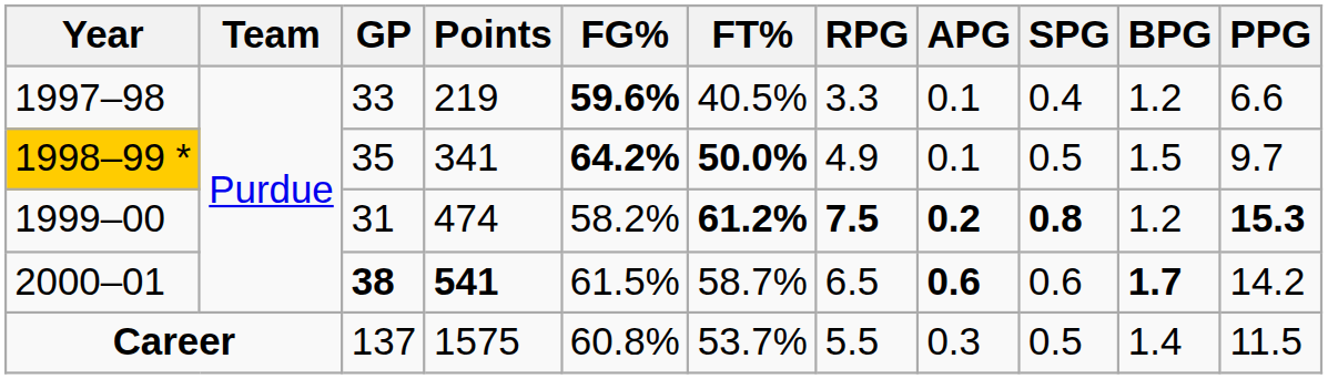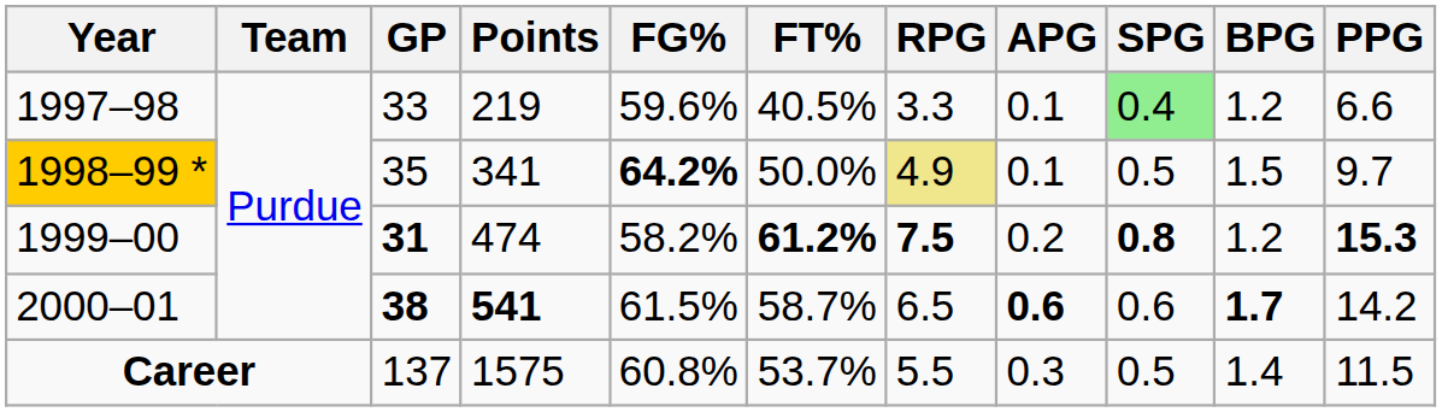1997–98 | FG%: bold -> normal
1997–98 | SPG: no background -> lightgreen background
1998–99 * | FT%: bold -> normal
1998–99 * | RPG: no background -> khaki background
1999–00 | GP: normal -> bold
1999–00 | APG: bold -> normal
